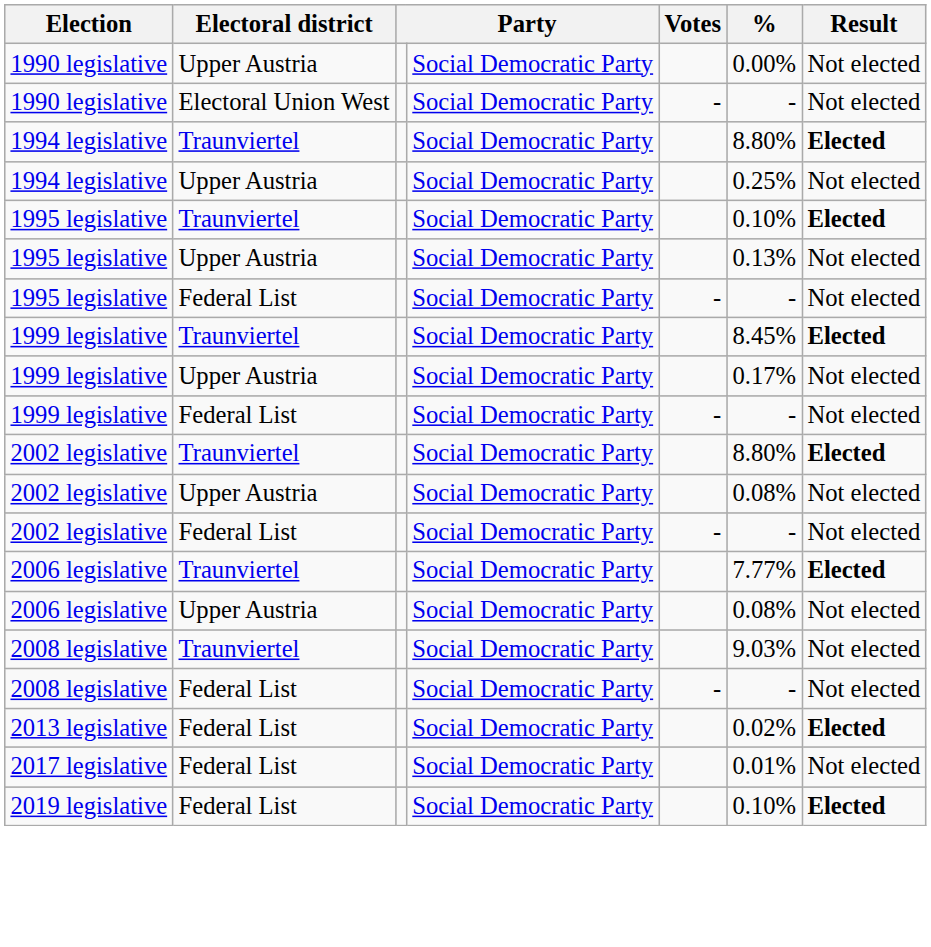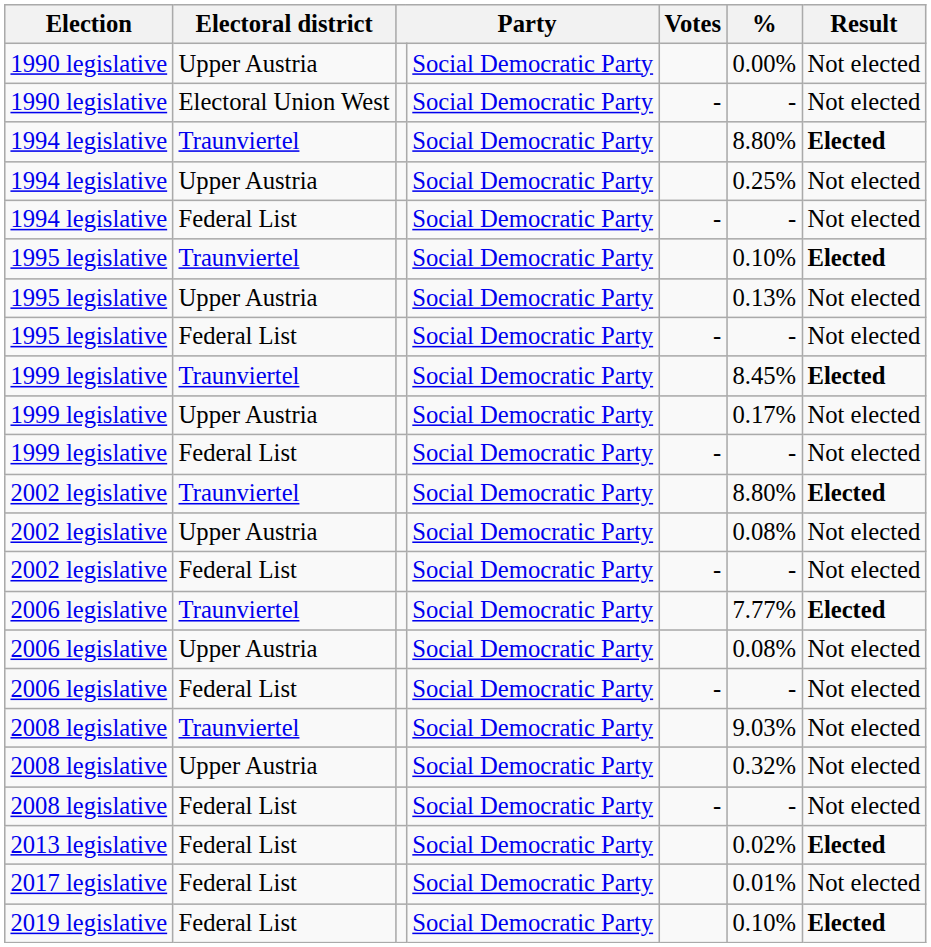+ row: 1994 legislative | Federal List | Social Democratic Party | - | - | Not elected
+ row: 2006 legislative | Federal List | Social Democratic Party | - | - | Not elected
+ row: 2008 legislative | Upper Austria | Social Democratic Party | 0.32% | Not elected
